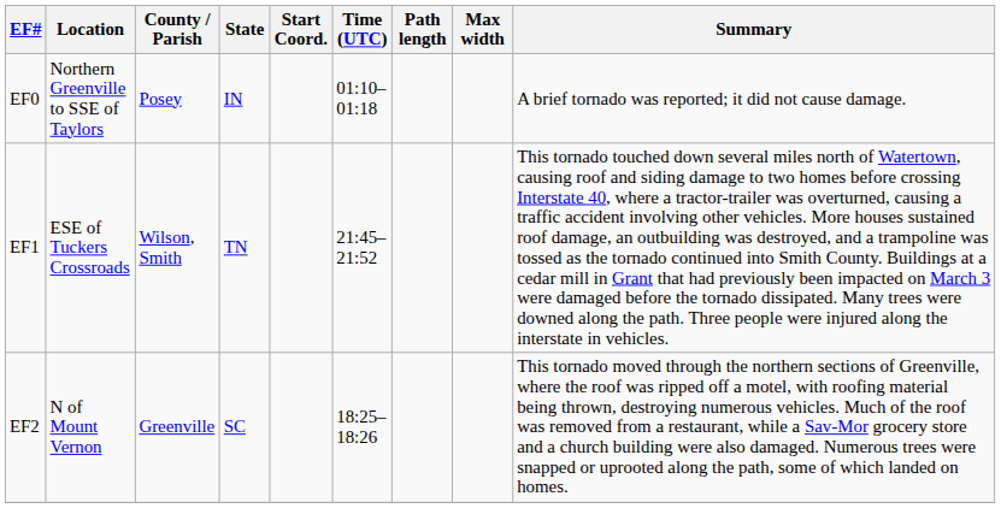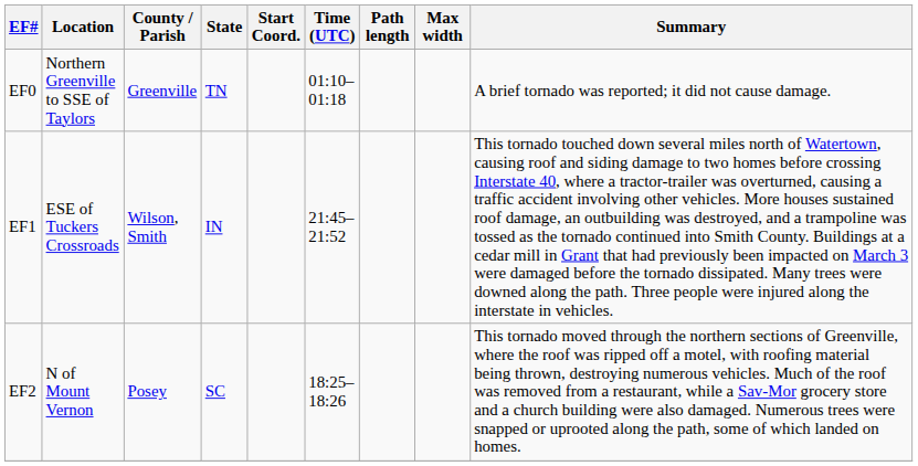EF0 | County / Parish: Posey -> Greenville
EF0 | State: IN -> TN
EF1 | State: TN -> IN
EF2 | County / Parish: Greenville -> Posey
